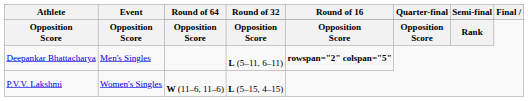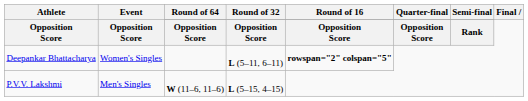Deepankar Bhattacharya | Event: Men's Singles -> Women's Singles
P.V.V. Lakshmi | Event: Women's Singles -> Men's Singles
